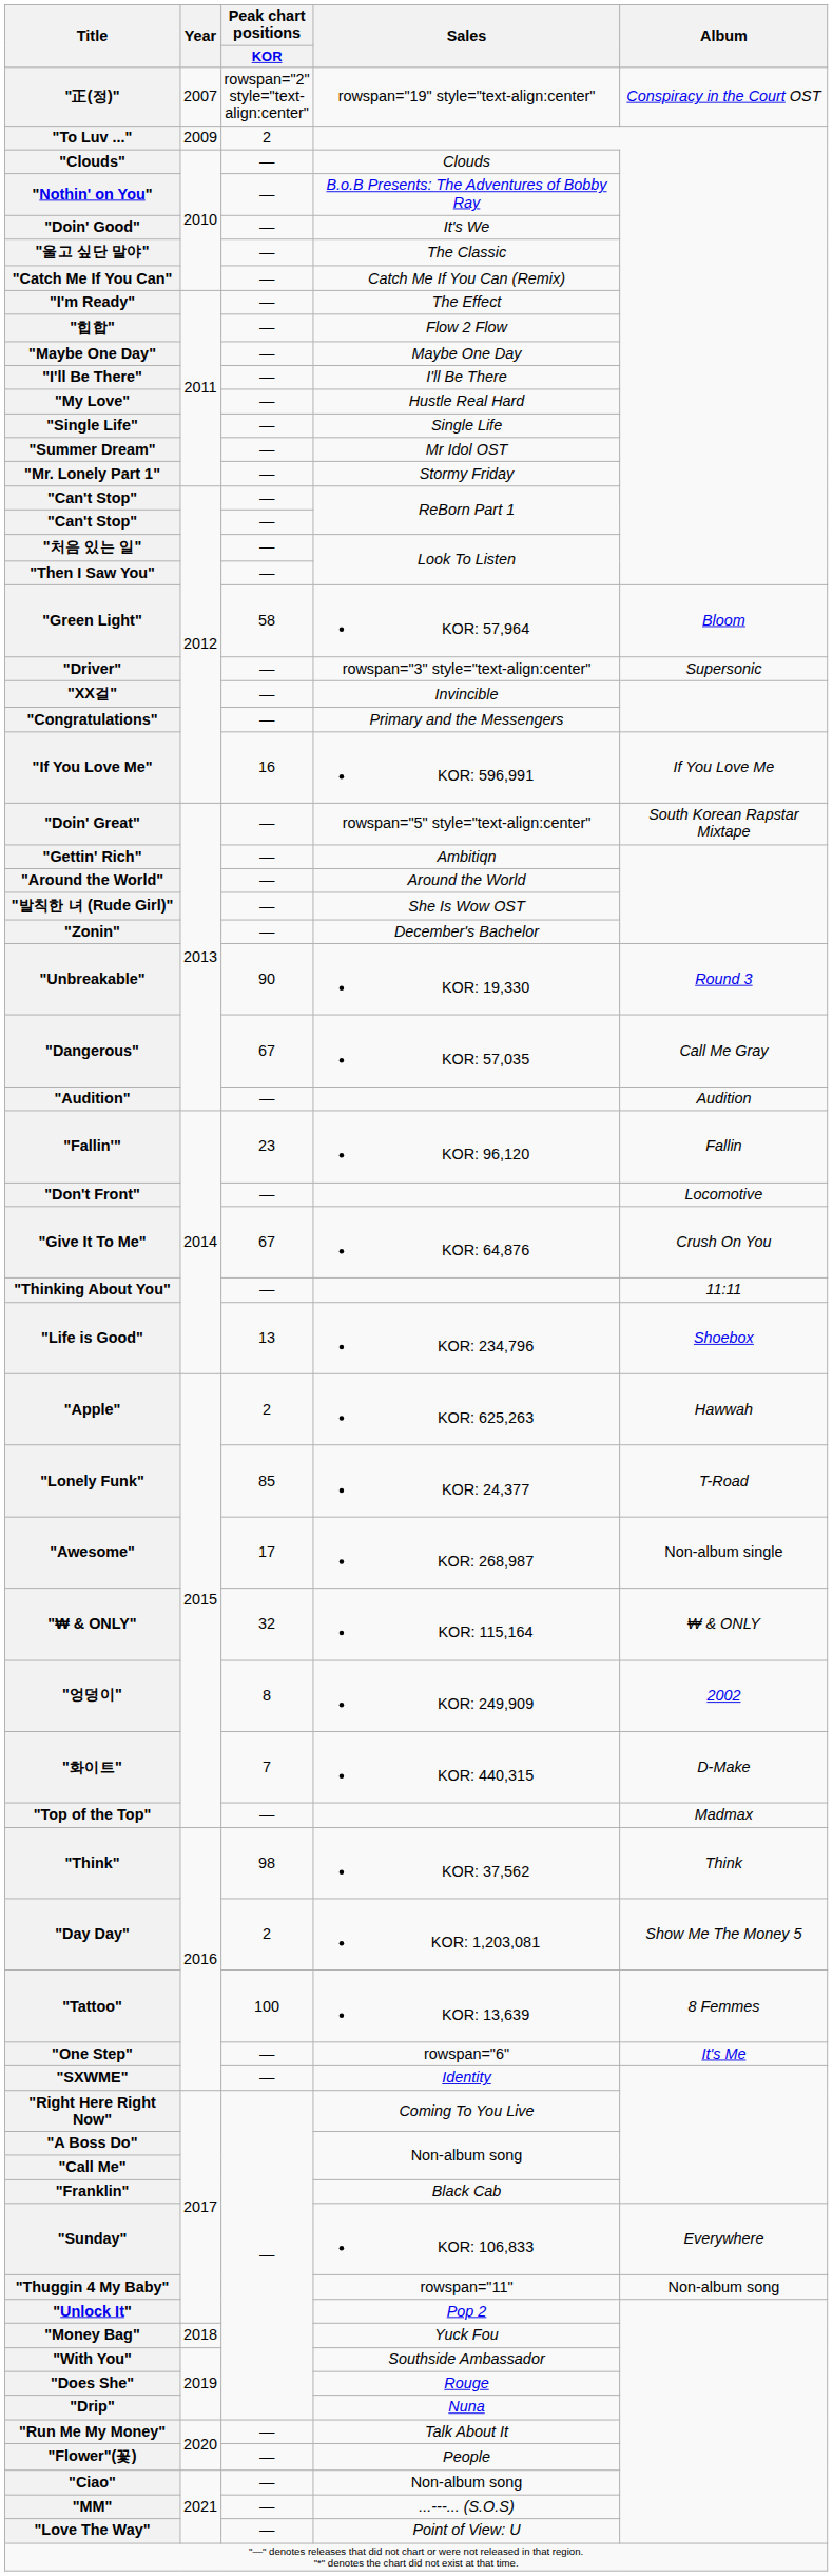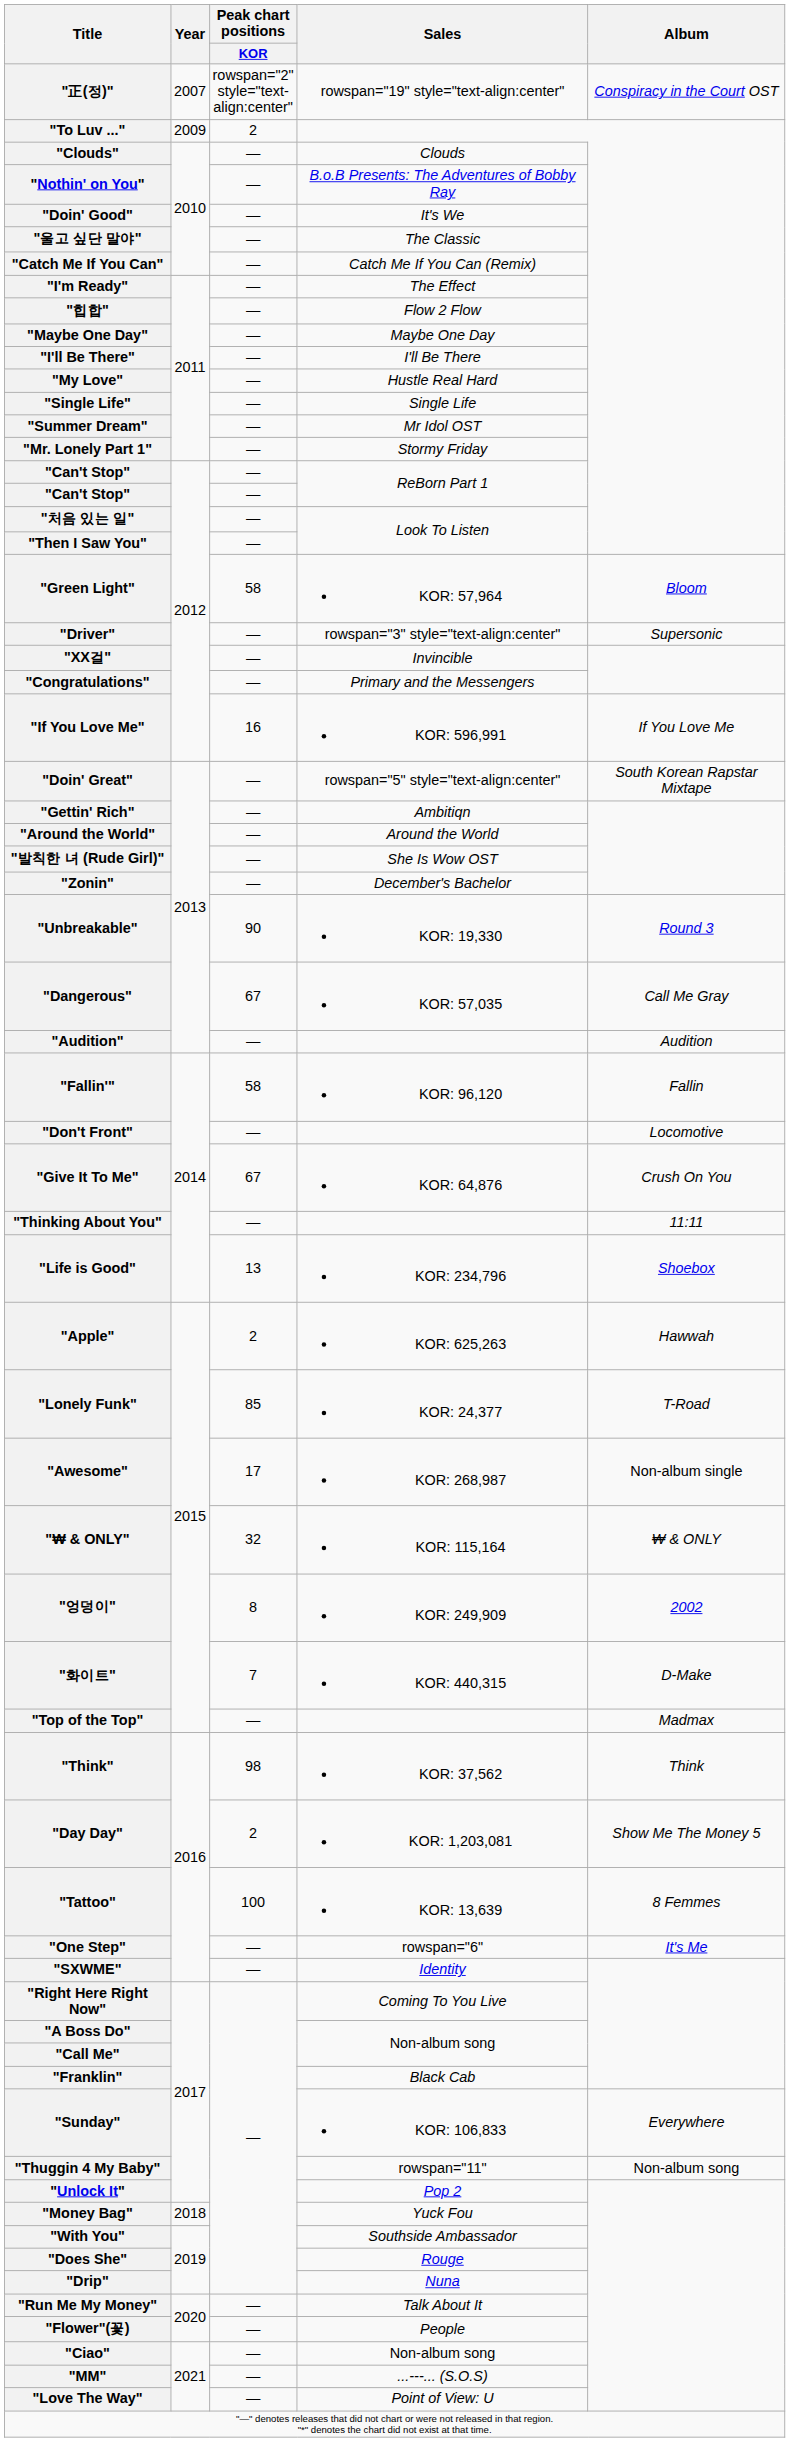"Fallin'" | Peak chart positions / KOR: 23 -> 58
